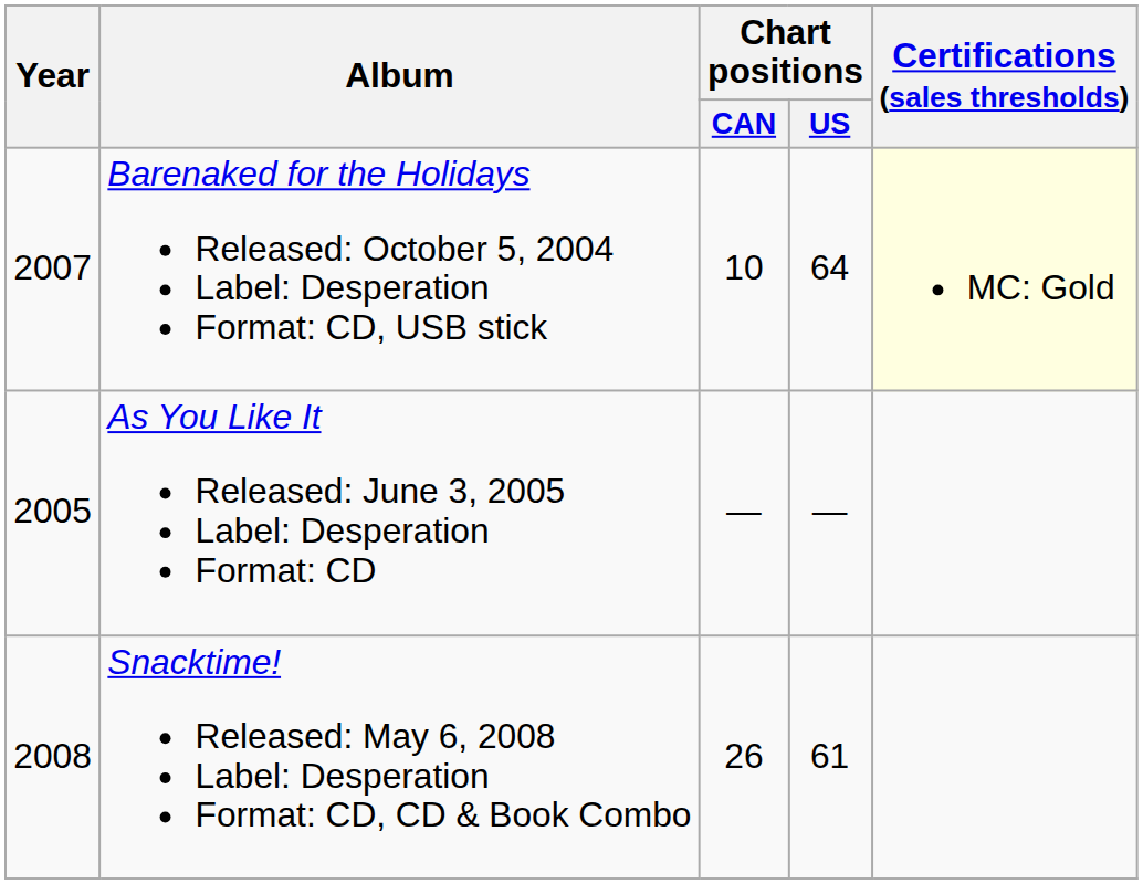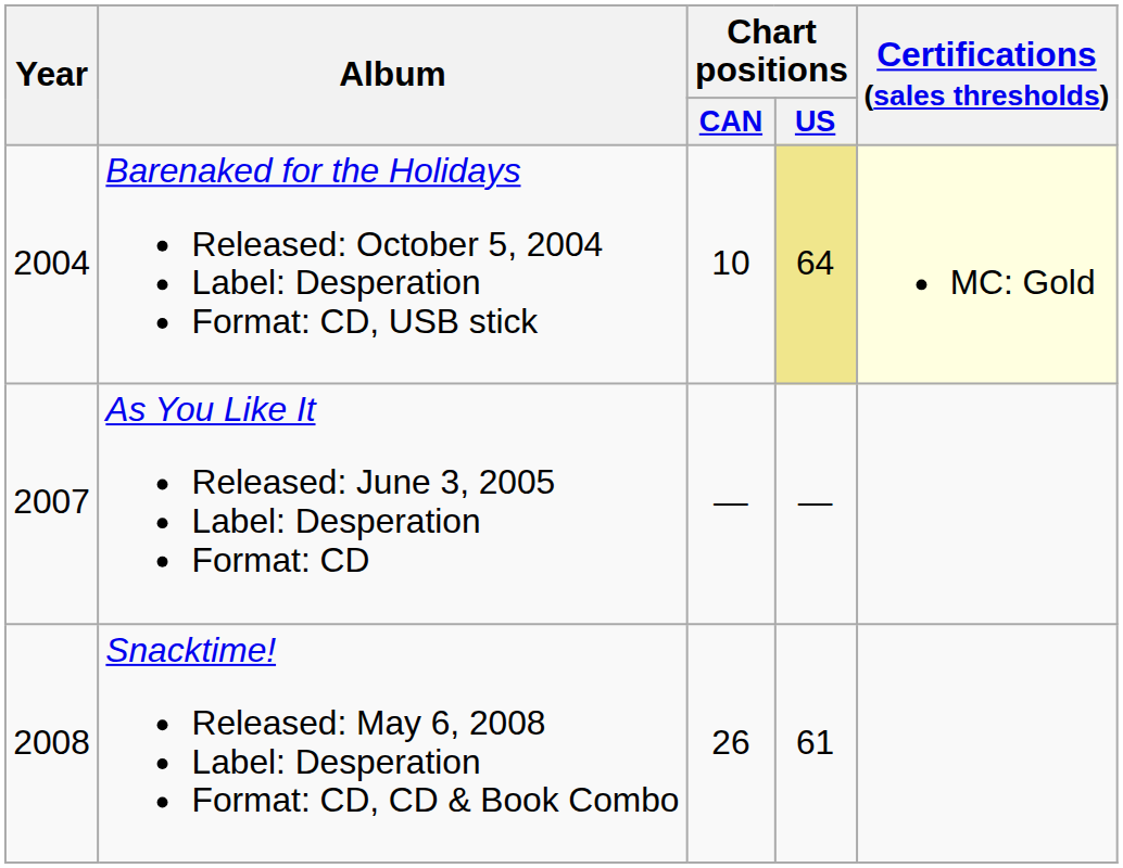row 3 | Year: 2007 -> 2004
row 3 | Chart positions / US: no background -> khaki background
row 4 | Year: 2005 -> 2007
